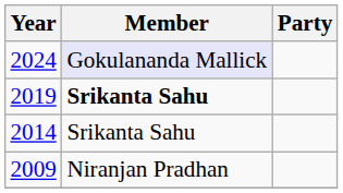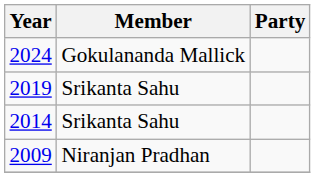2024 | Member: lavender background -> no background
2019 | Member: bold -> normal
